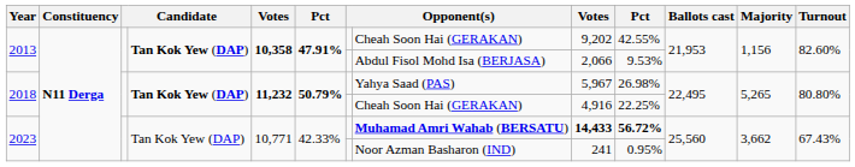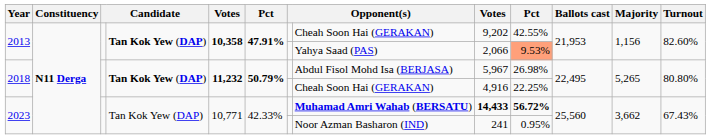row 3 | column 8: Abdul Fisol Mohd Isa (BERJASA) -> Yahya Saad (PAS)
row 3 | column 10: no background -> lightsalmon background
row 4 | column 8: Yahya Saad (PAS) -> Abdul Fisol Mohd Isa (BERJASA)
